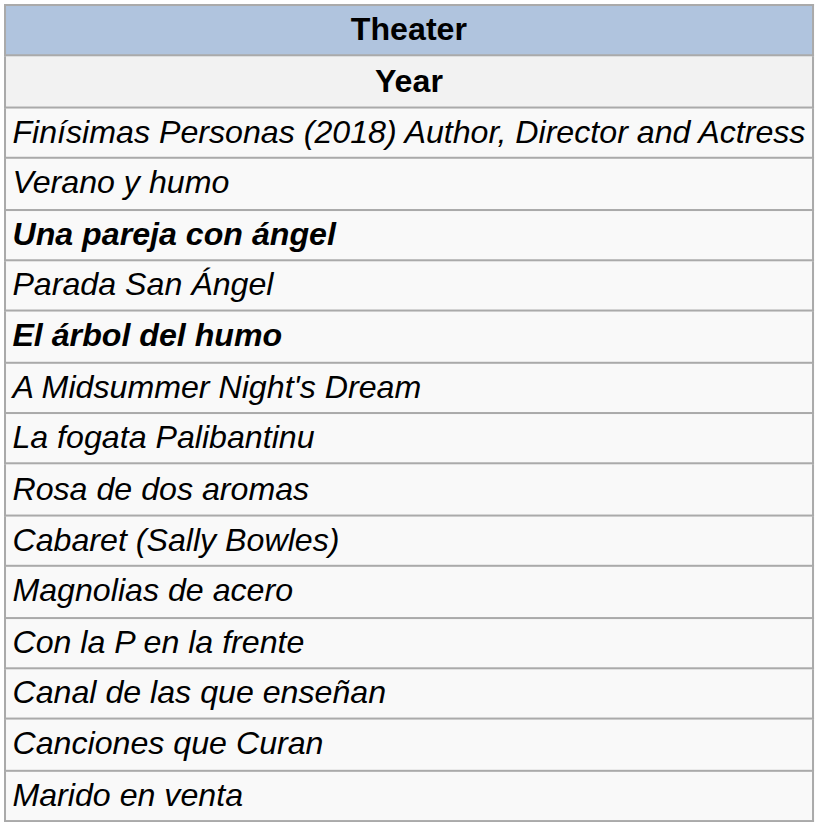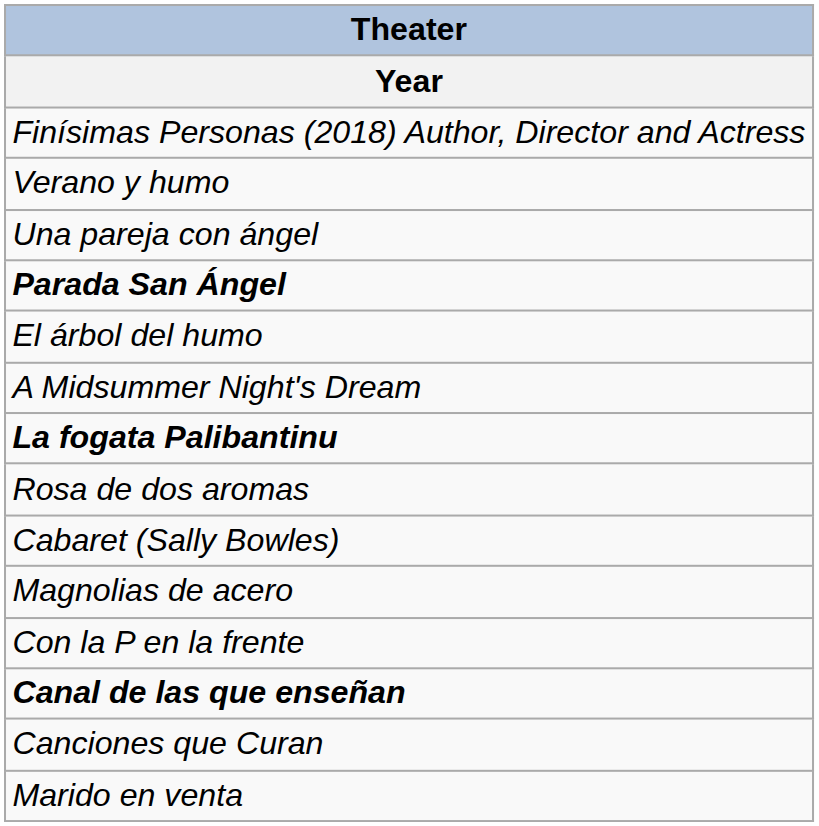Una pareja con ángel | Year: bold -> normal
Parada San Ángel | Year: normal -> bold
El árbol del humo | Year: bold -> normal
La fogata Palibantinu | Year: normal -> bold
Canal de las que enseñan | Year: normal -> bold
